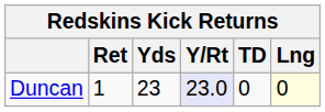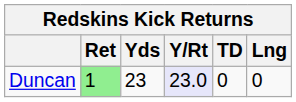Duncan | Ret: no background -> lightgreen background
Duncan | Lng: lightyellow background -> no background
